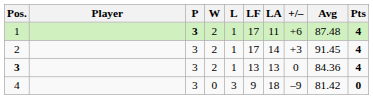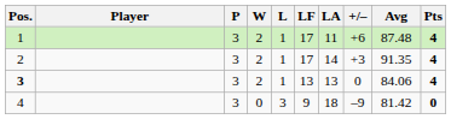row 2 | P: bold -> normal
row 3 | Avg: 91.45 -> 91.35
row 4 | Avg: 84.36 -> 84.06
